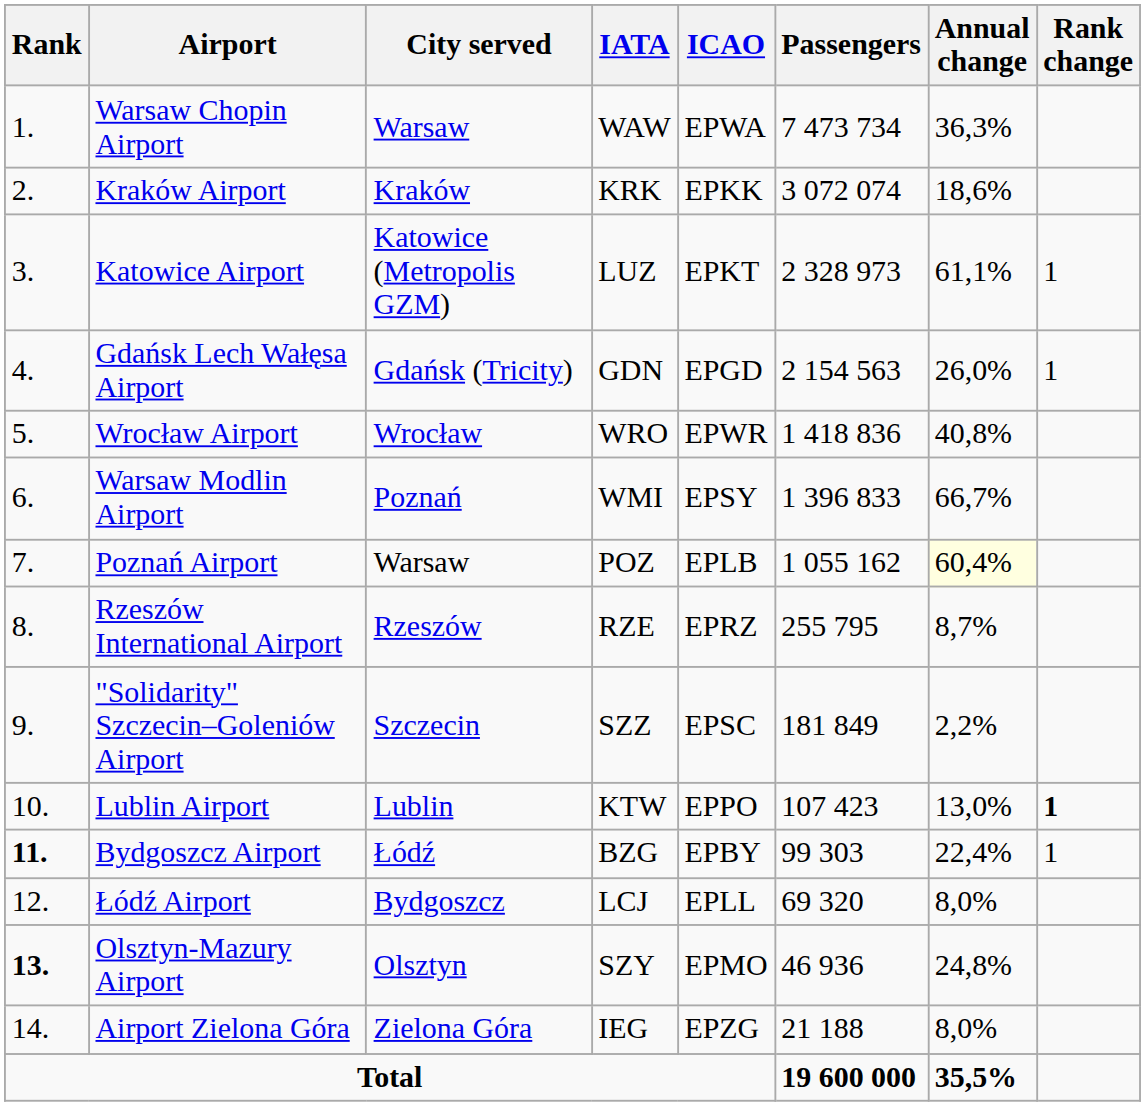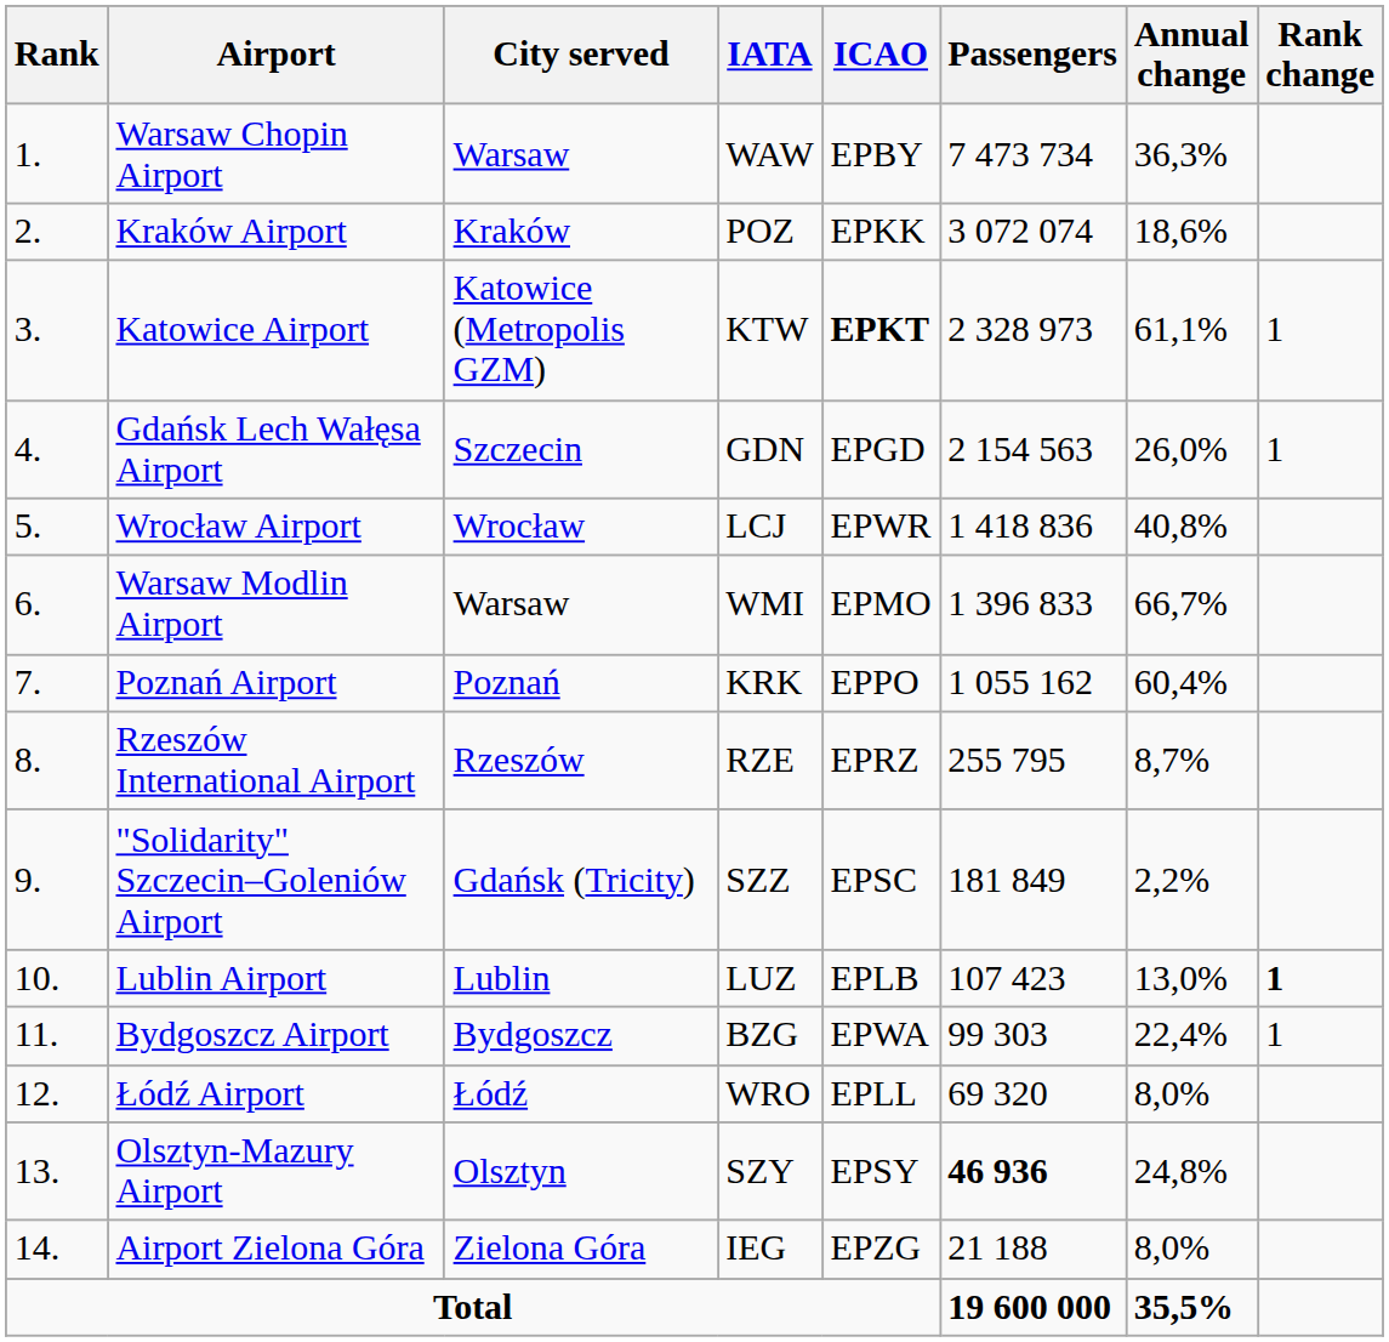Warsaw Chopin Airport | ICAO: EPWA -> EPBY
Kraków Airport | IATA: KRK -> POZ
Katowice Airport | IATA: LUZ -> KTW
Katowice Airport | ICAO: normal -> bold
Gdańsk Lech Wałęsa Airport | City served: Gdańsk (Tricity) -> Szczecin
Wrocław Airport | IATA: WRO -> LCJ
Warsaw Modlin Airport | City served: Poznań -> Warsaw
Warsaw Modlin Airport | ICAO: EPSY -> EPMO
Poznań Airport | City served: Warsaw -> Poznań
Poznań Airport | IATA: POZ -> KRK
Poznań Airport | ICAO: EPLB -> EPPO
Poznań Airport | Annual change: lightyellow background -> no background
"Solidarity" Szczecin–Goleniów Airport | City served: Szczecin -> Gdańsk (Tricity)
Lublin Airport | IATA: KTW -> LUZ
Lublin Airport | ICAO: EPPO -> EPLB
Bydgoszcz Airport | Rank: bold -> normal
Bydgoszcz Airport | City served: Łódź -> Bydgoszcz
Bydgoszcz Airport | ICAO: EPBY -> EPWA
Łódź Airport | City served: Bydgoszcz -> Łódź
Łódź Airport | IATA: LCJ -> WRO
Olsztyn-Mazury Airport | Rank: bold -> normal
Olsztyn-Mazury Airport | ICAO: EPMO -> EPSY
Olsztyn-Mazury Airport | Passengers: normal -> bold
